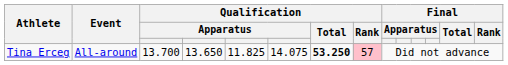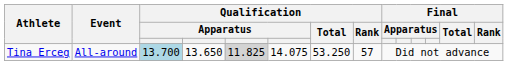row 4 | column 3: no background -> lightblue background
row 4 | column 5: no background -> lightgrey background
row 4 | Qualification / Total: bold -> normal
row 4 | Qualification / Rank: pink background -> no background
